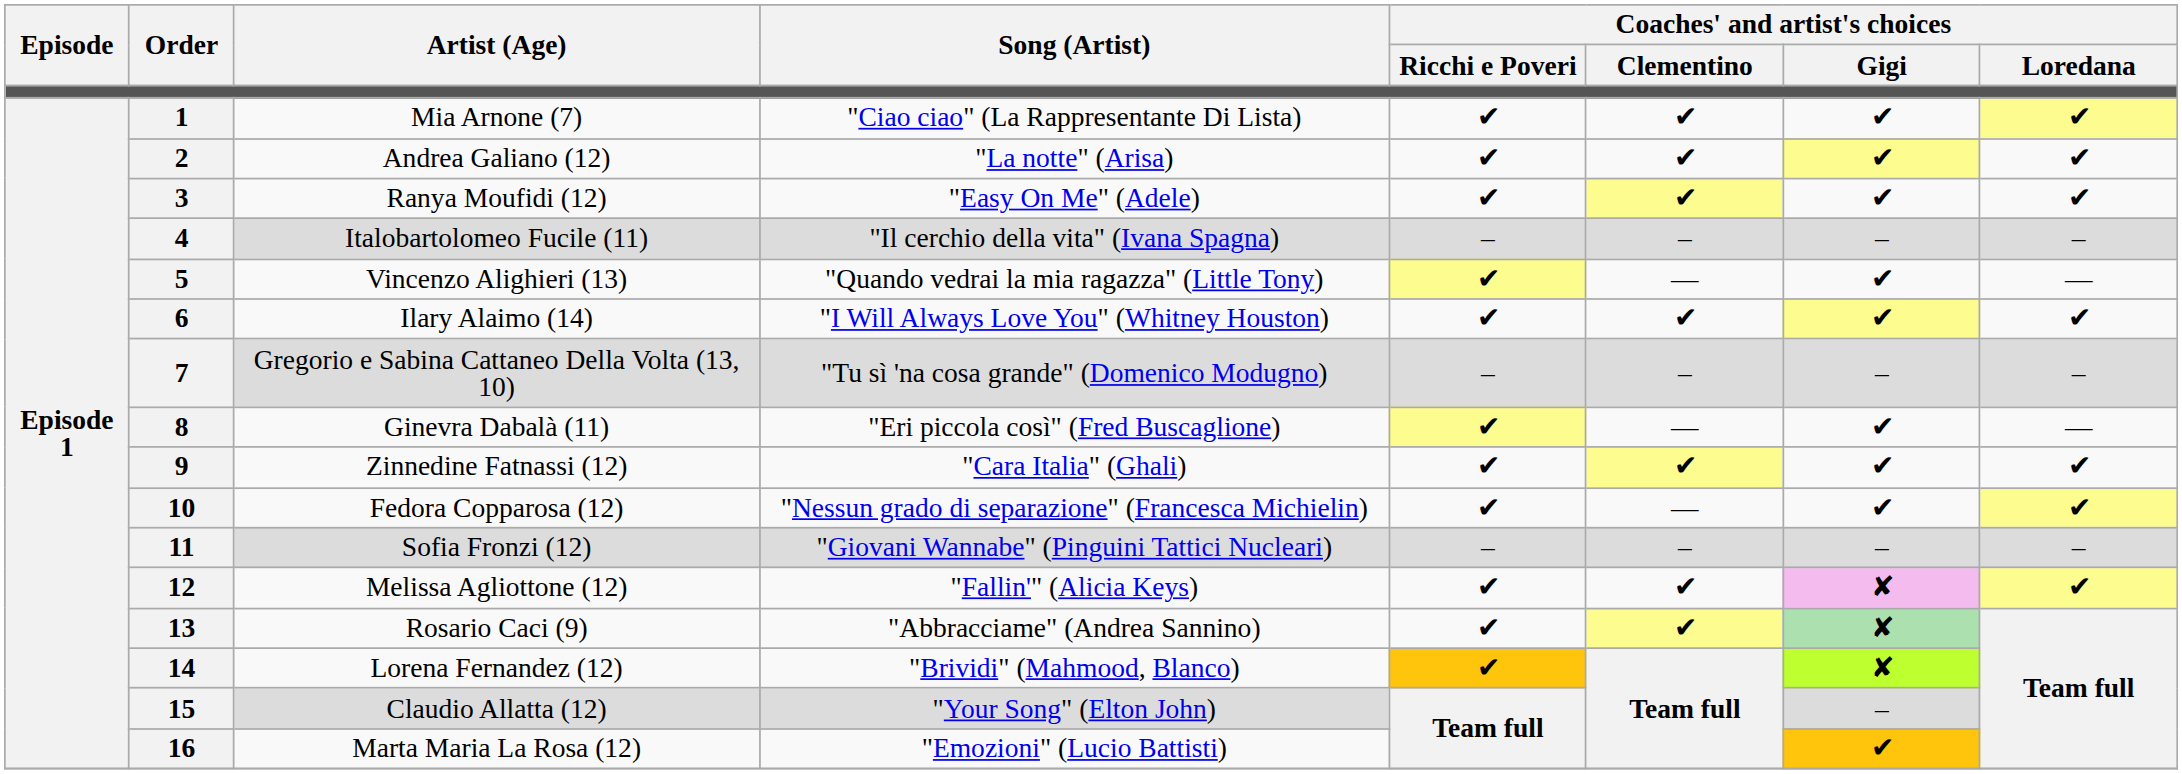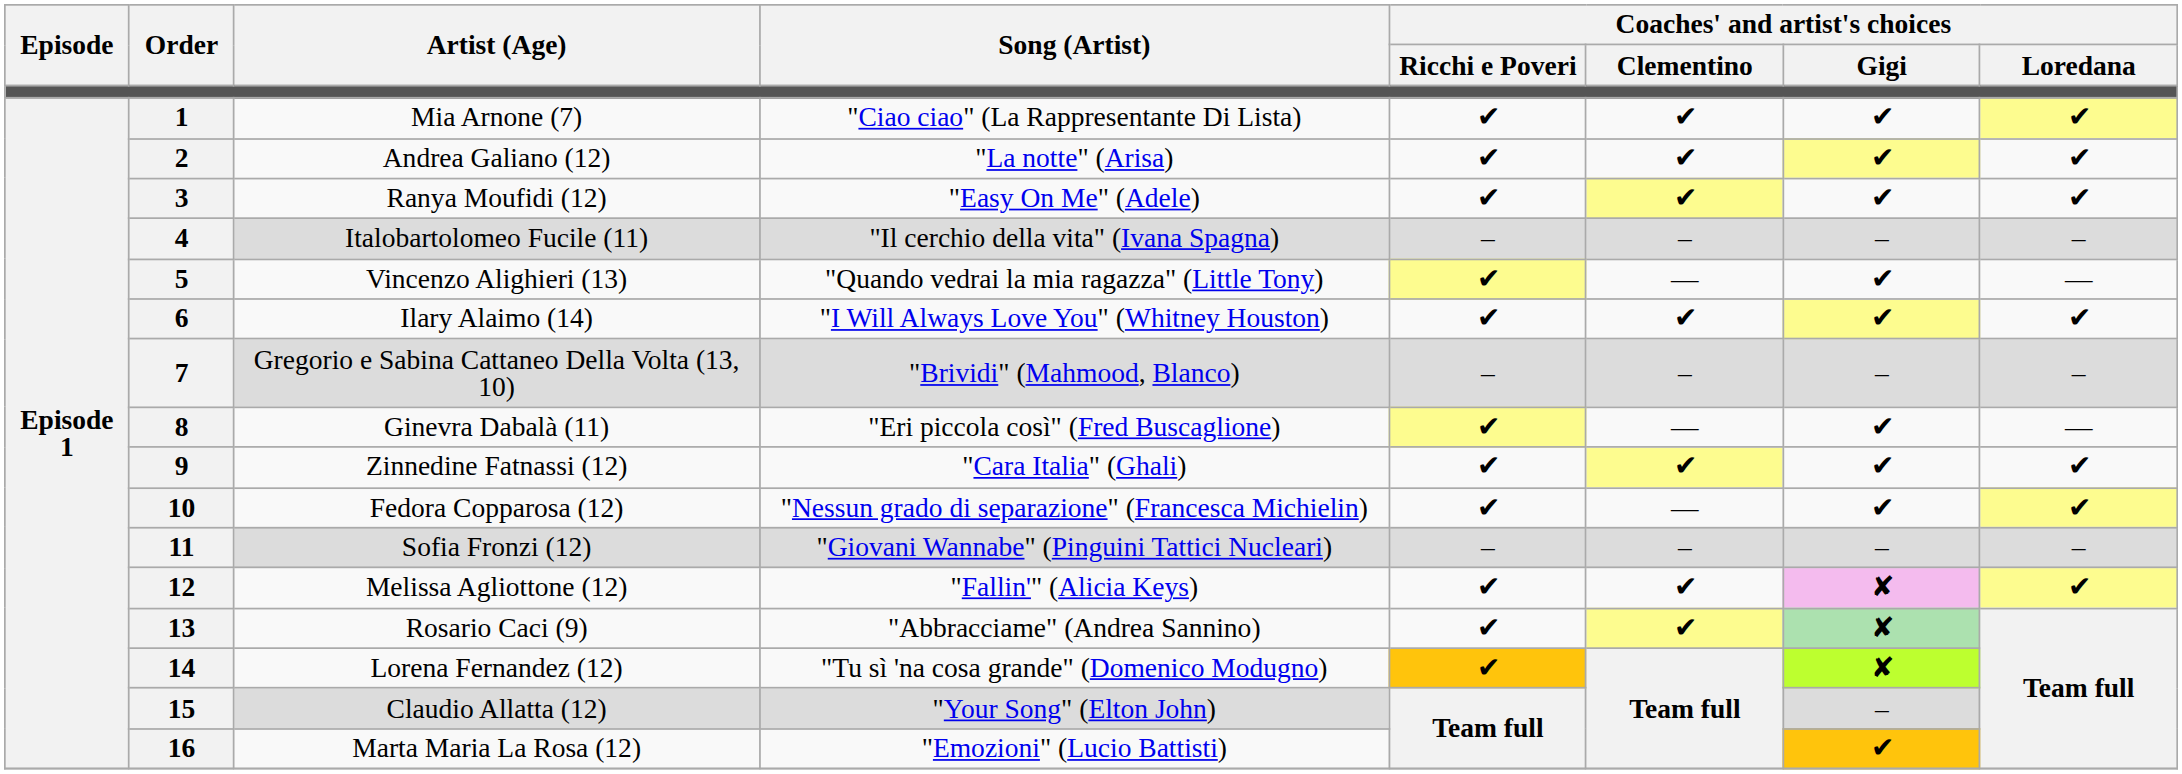7 | Song (Artist): "Tu sì 'na cosa grande" (Domenico Modugno) -> "Brividi" (Mahmood, Blanco)
14 | Song (Artist): "Brividi" (Mahmood, Blanco) -> "Tu sì 'na cosa grande" (Domenico Modugno)
